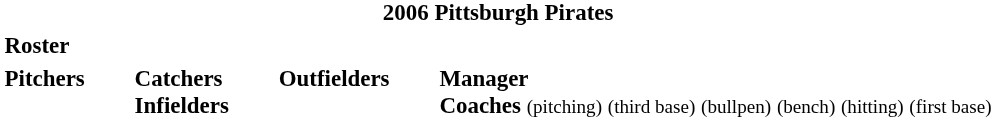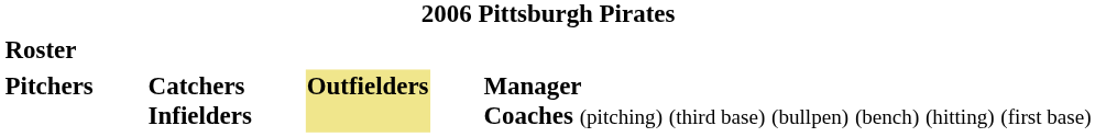Pitchers | column 3: no background -> khaki background
